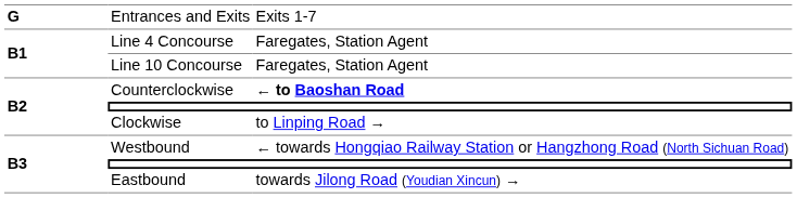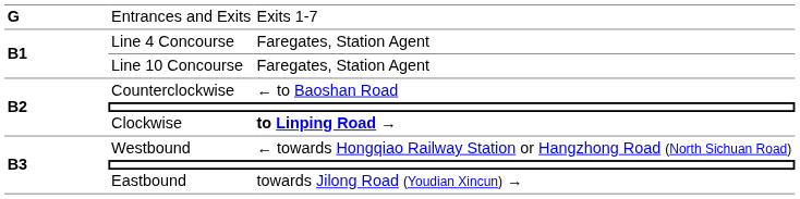Counterclockwise | column 3: bold -> normal
Clockwise | column 3: normal -> bold
